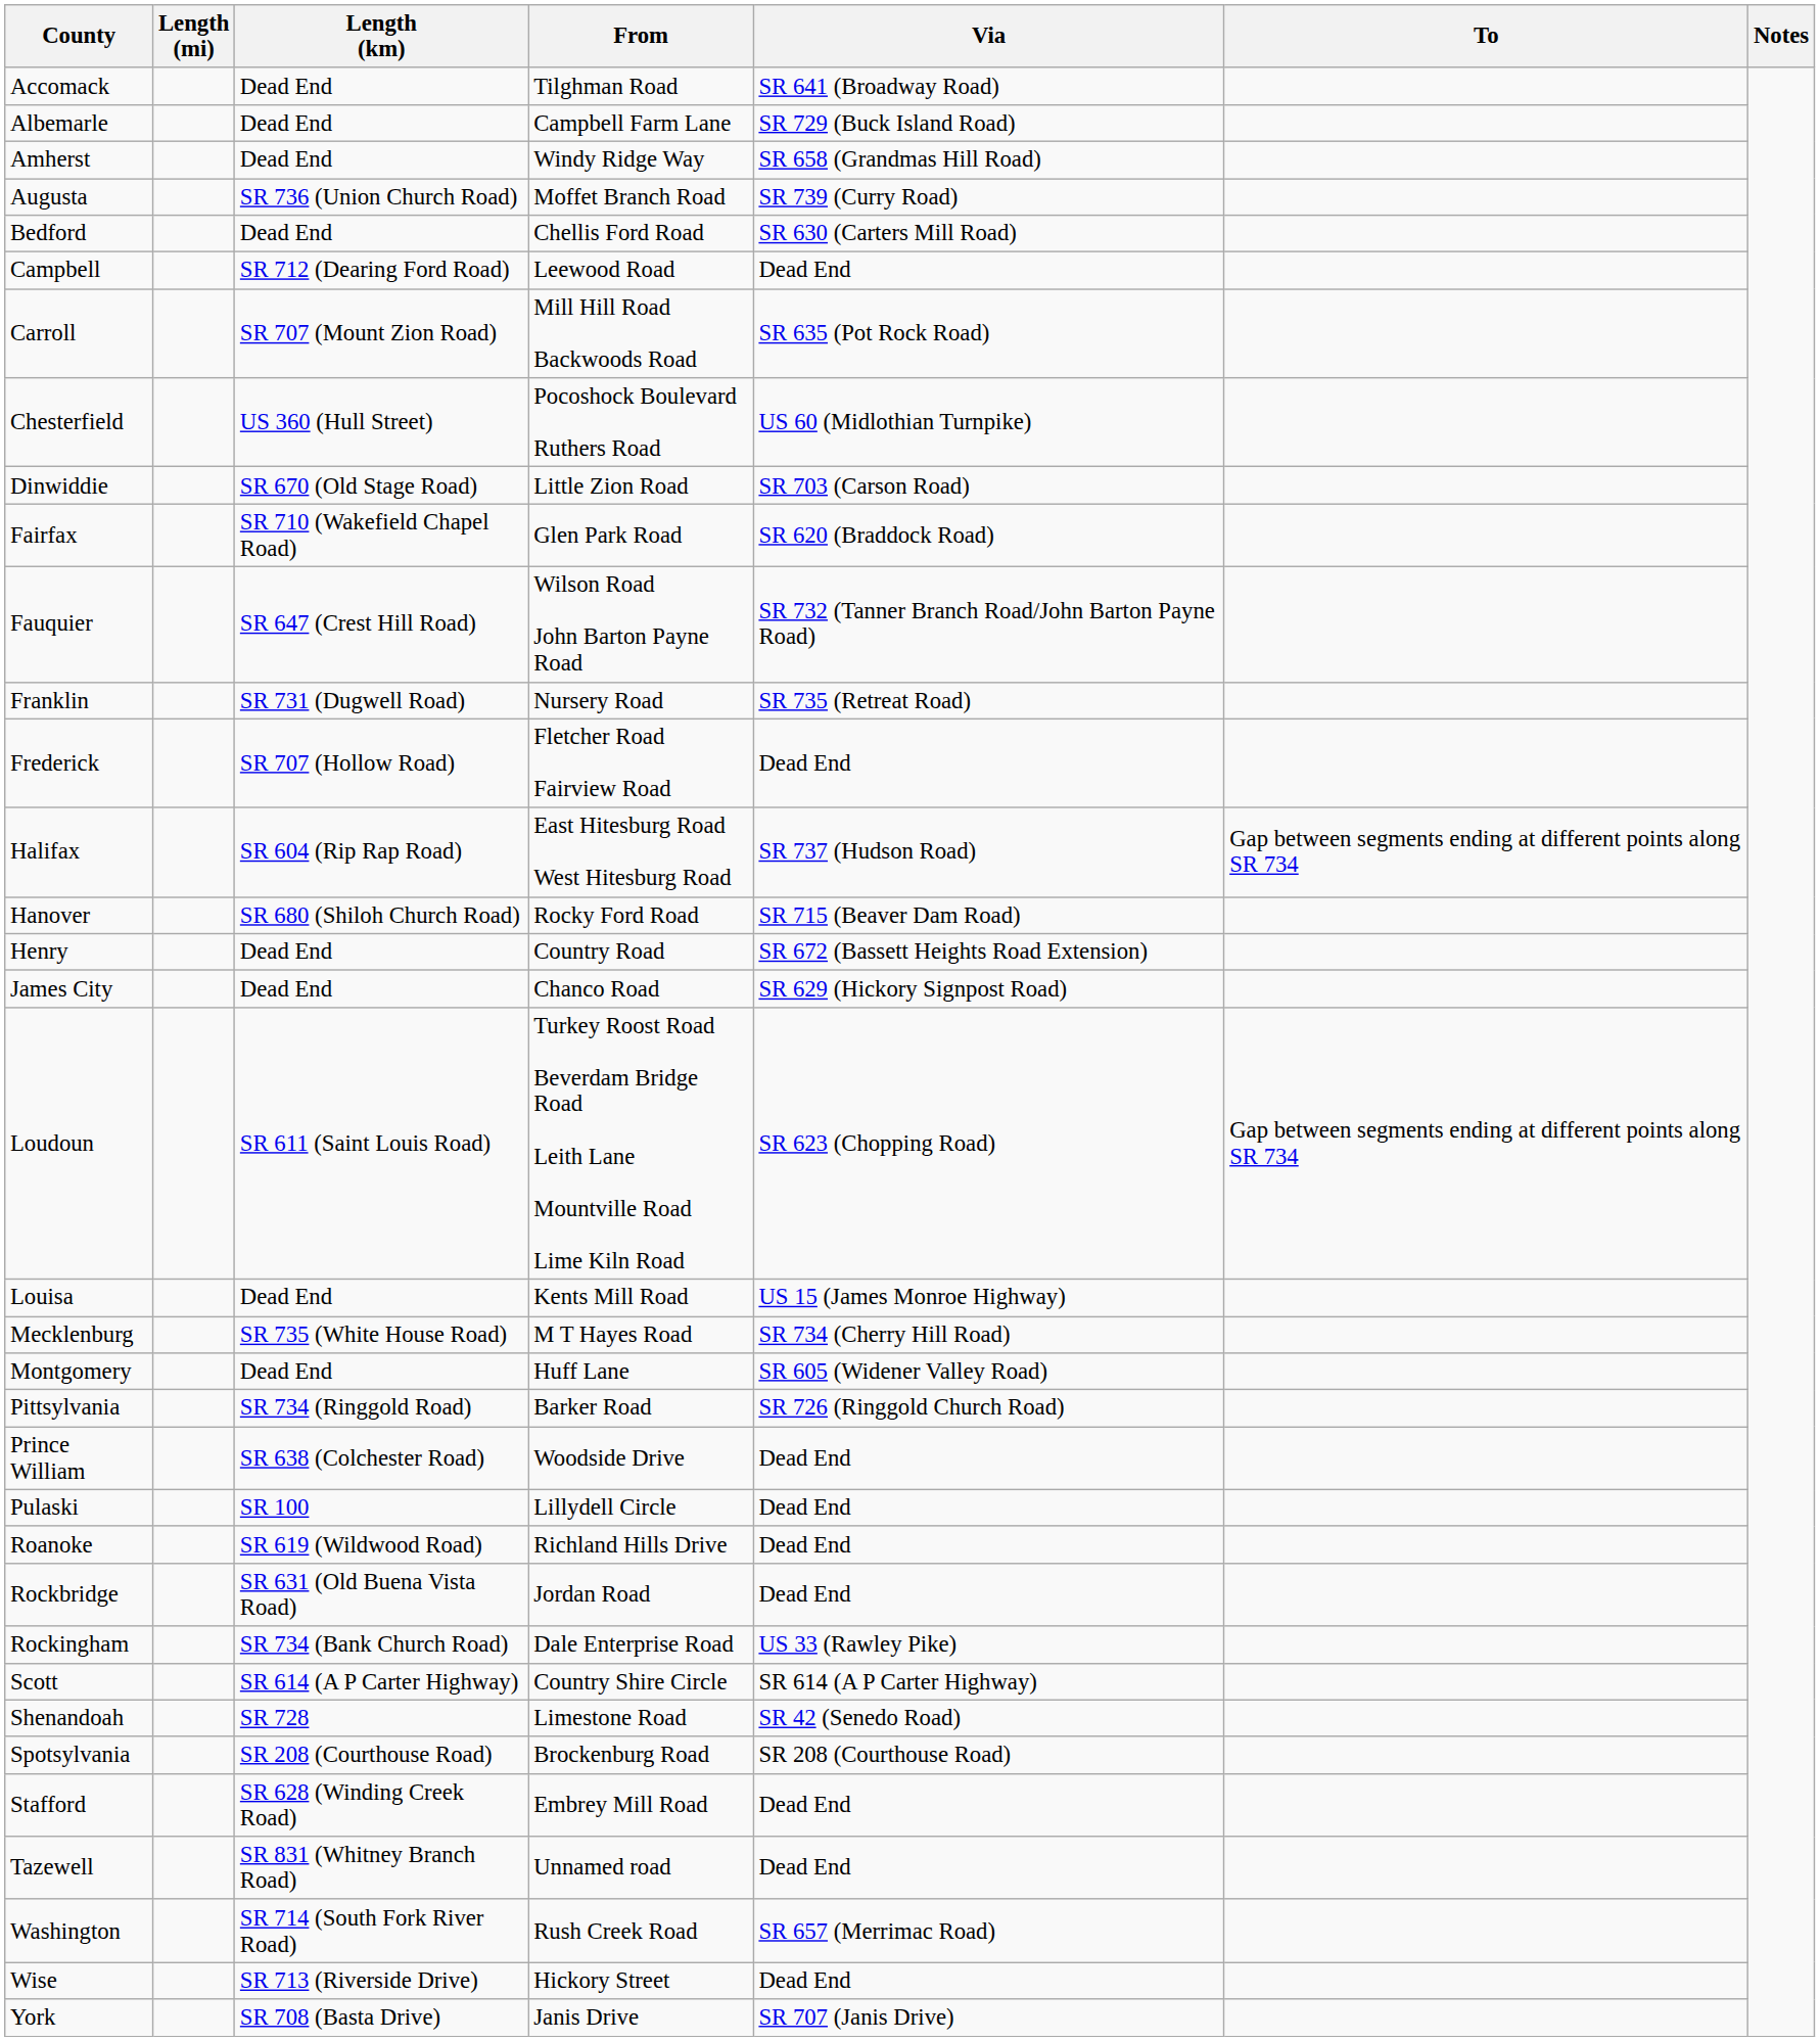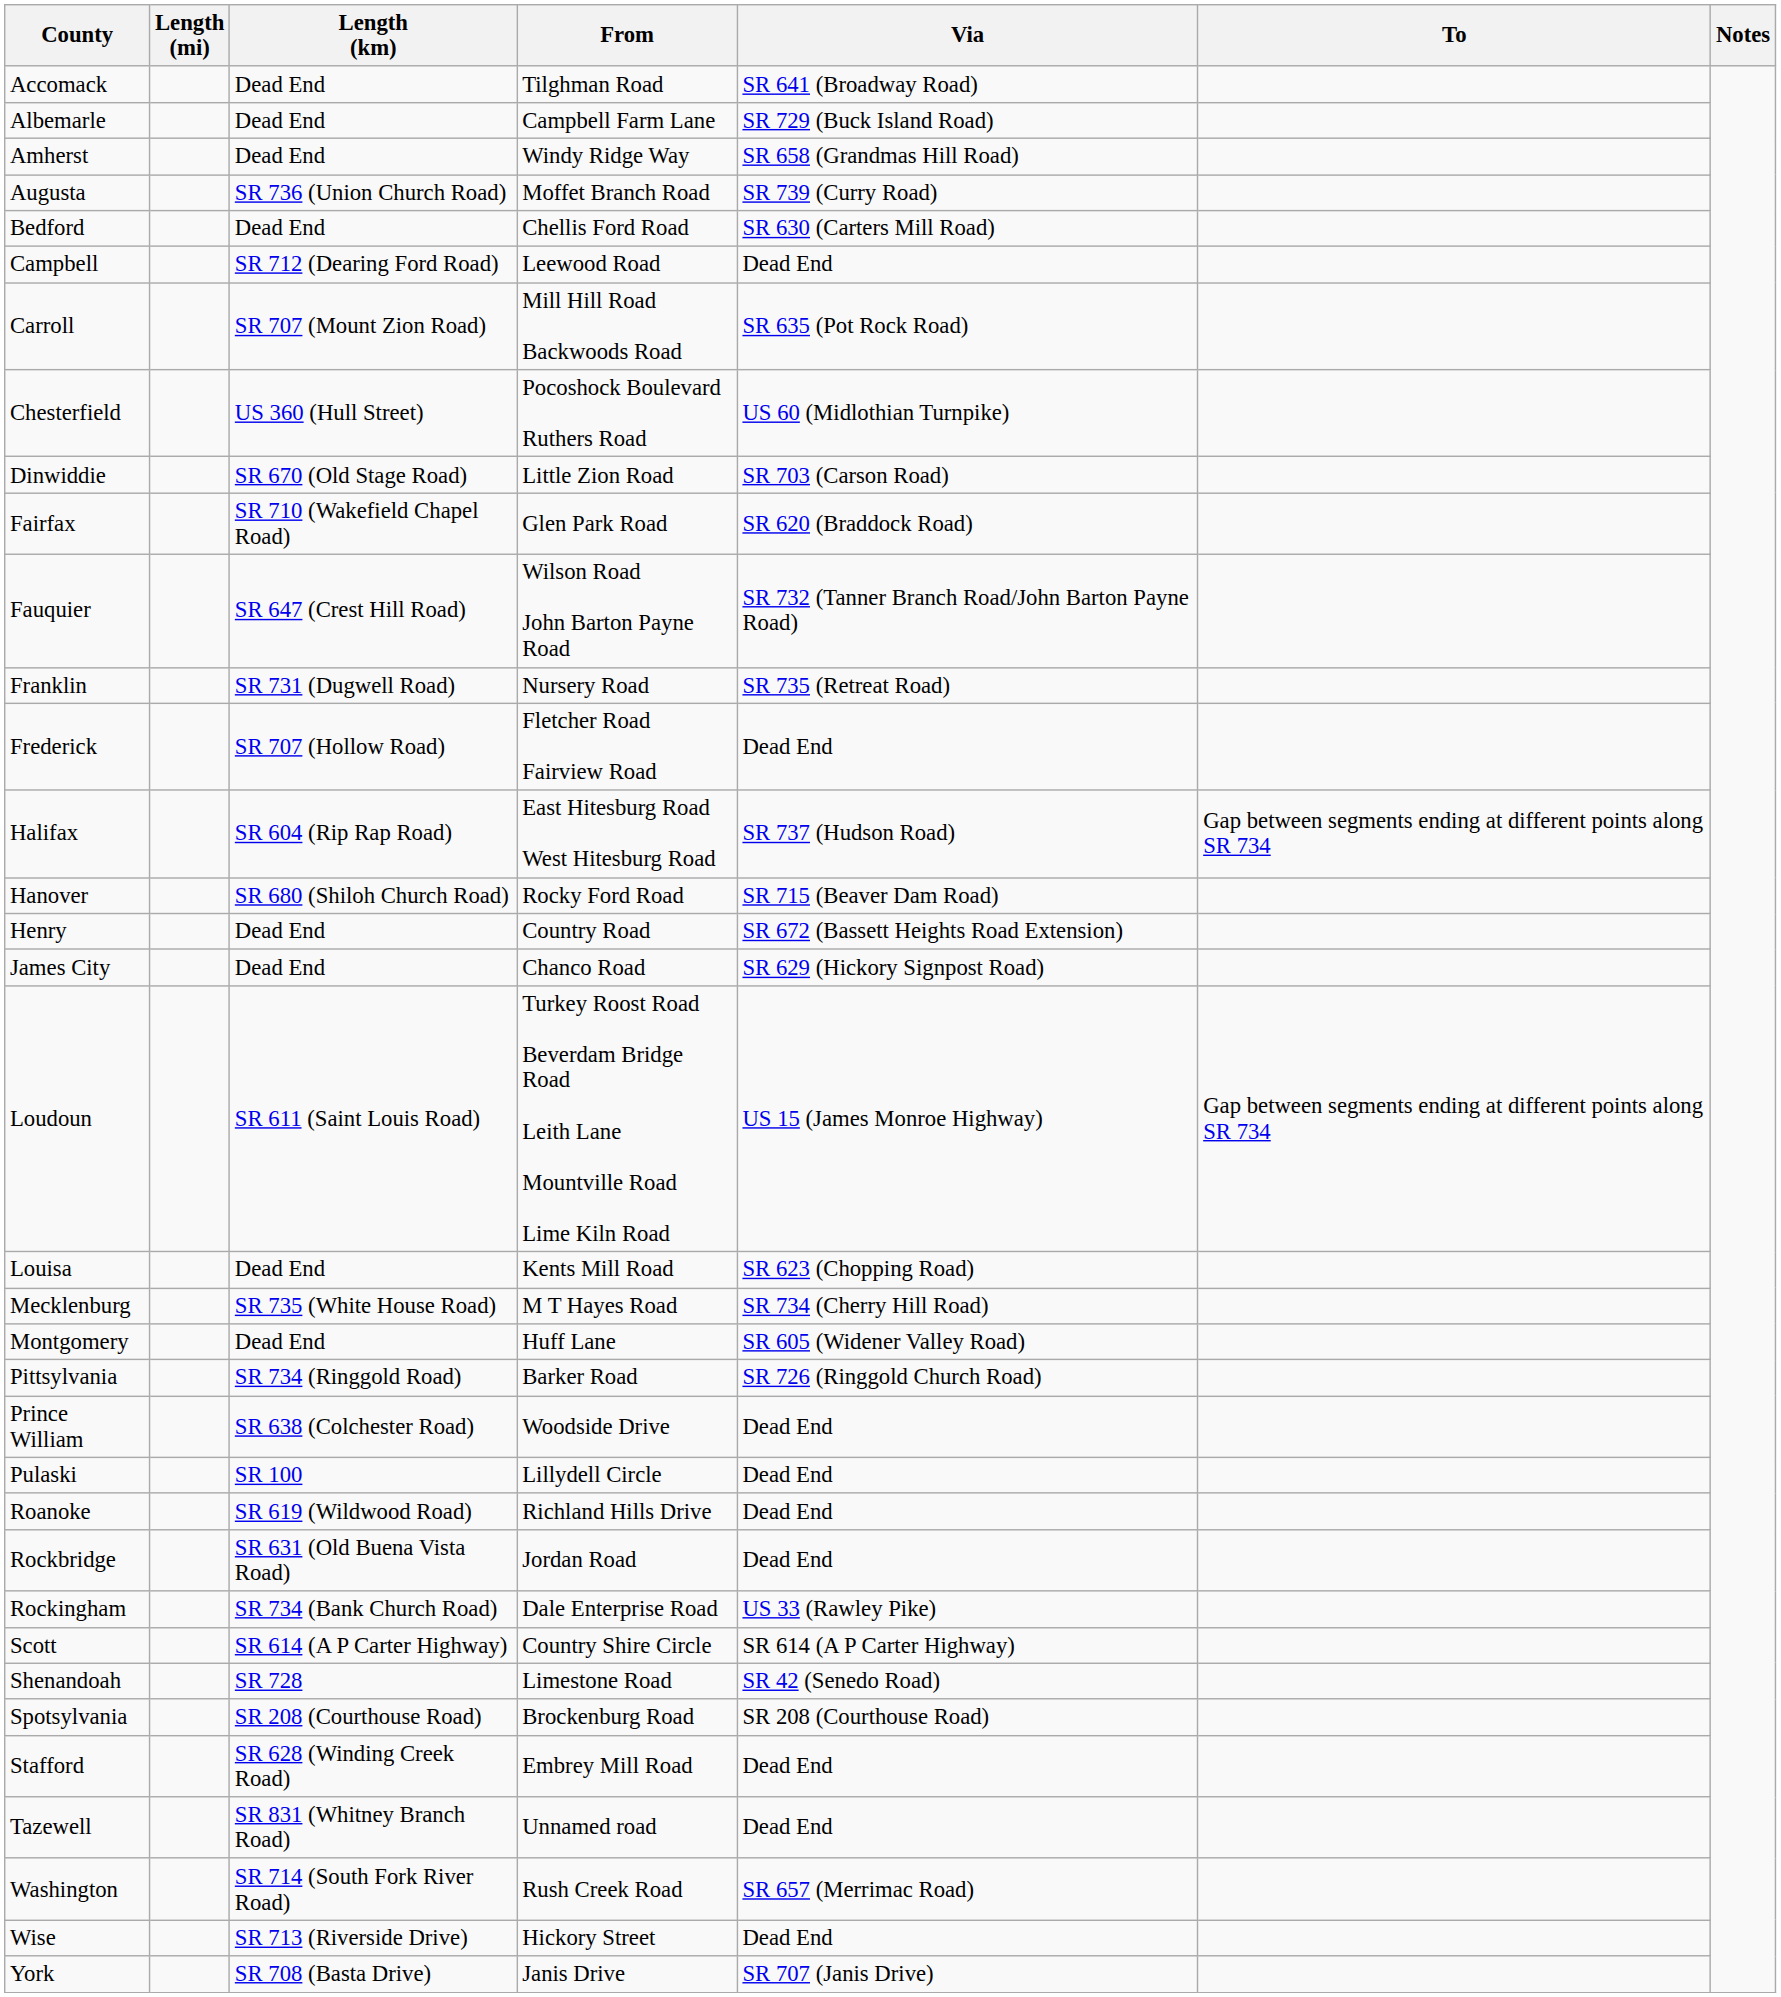Loudoun | Via: SR 623 (Chopping Road) -> US 15 (James Monroe Highway)
Louisa | Via: US 15 (James Monroe Highway) -> SR 623 (Chopping Road)
